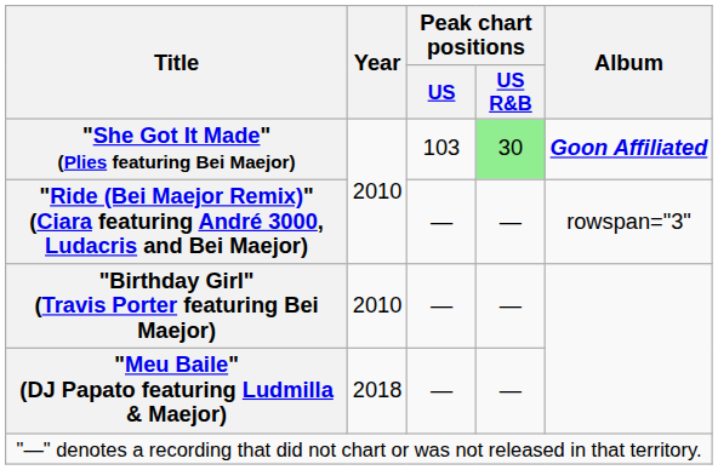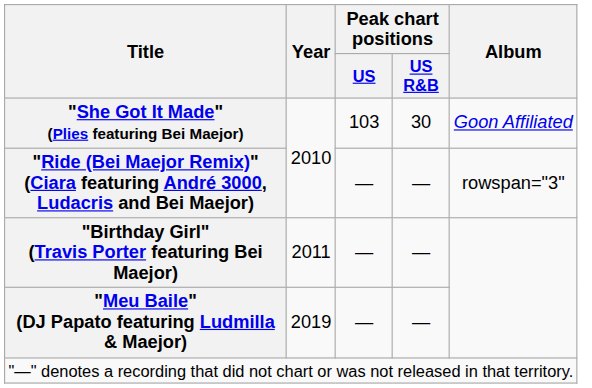"She Got It Made" (Plies featuring Bei Maejor) | Peak chart positions / US R&B: lightgreen background -> no background
"She Got It Made" (Plies featuring Bei Maejor) | Album: bold -> normal
"Birthday Girl" (Travis Porter featuring Bei Maejor) | Year: 2010 -> 2011
"Meu Baile" (DJ Papato featuring Ludmilla & Maejor) | Year: 2018 -> 2019
